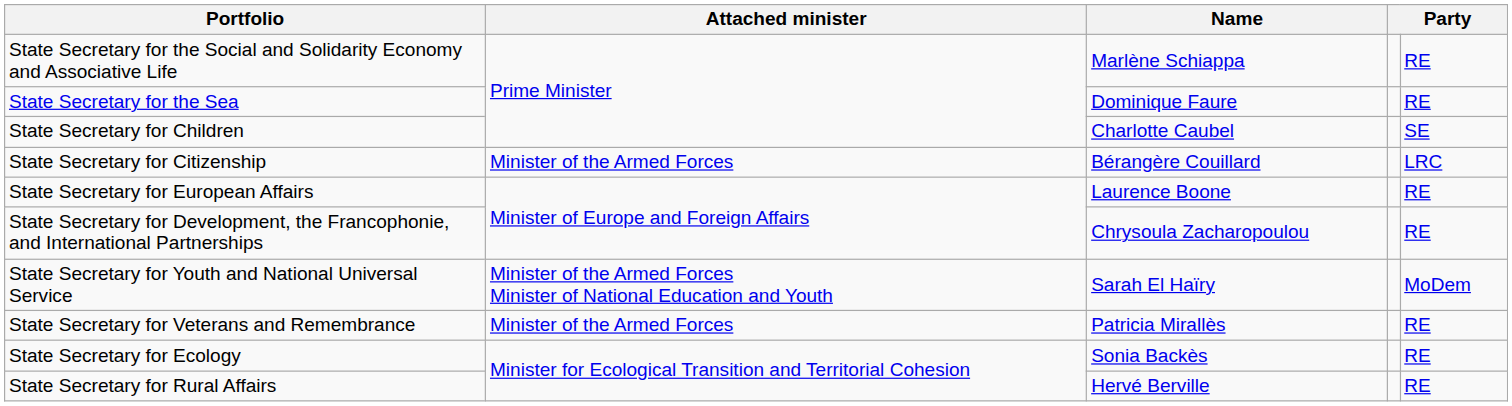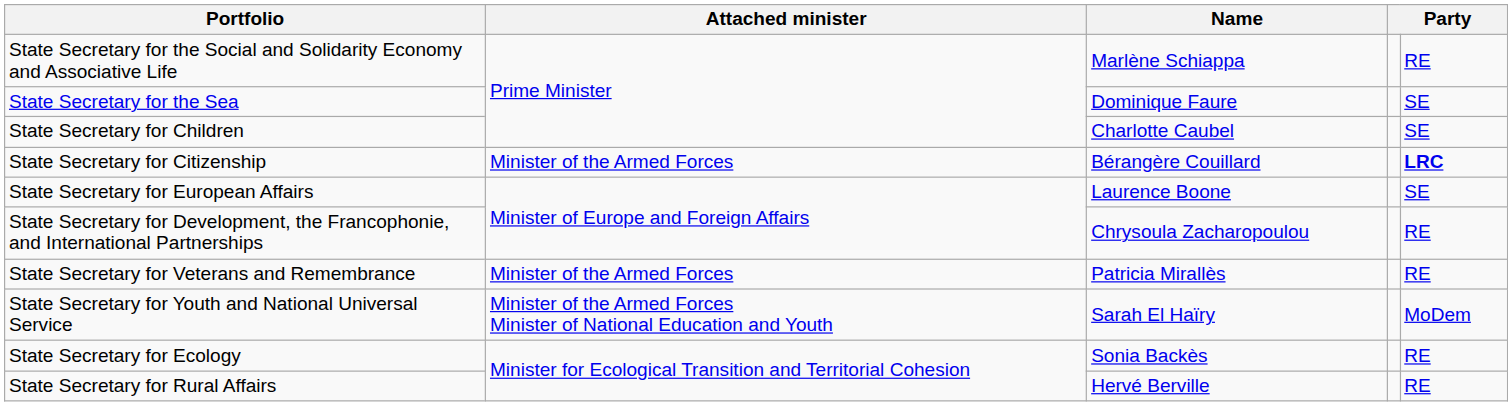State Secretary for the Sea | column 5: RE -> SE
State Secretary for Citizenship | column 5: normal -> bold
State Secretary for European Affairs | column 5: RE -> SE
rows swapped: State Secretary for Youth and National Universal Service <-> State Secretary for Veterans and Remembrance
